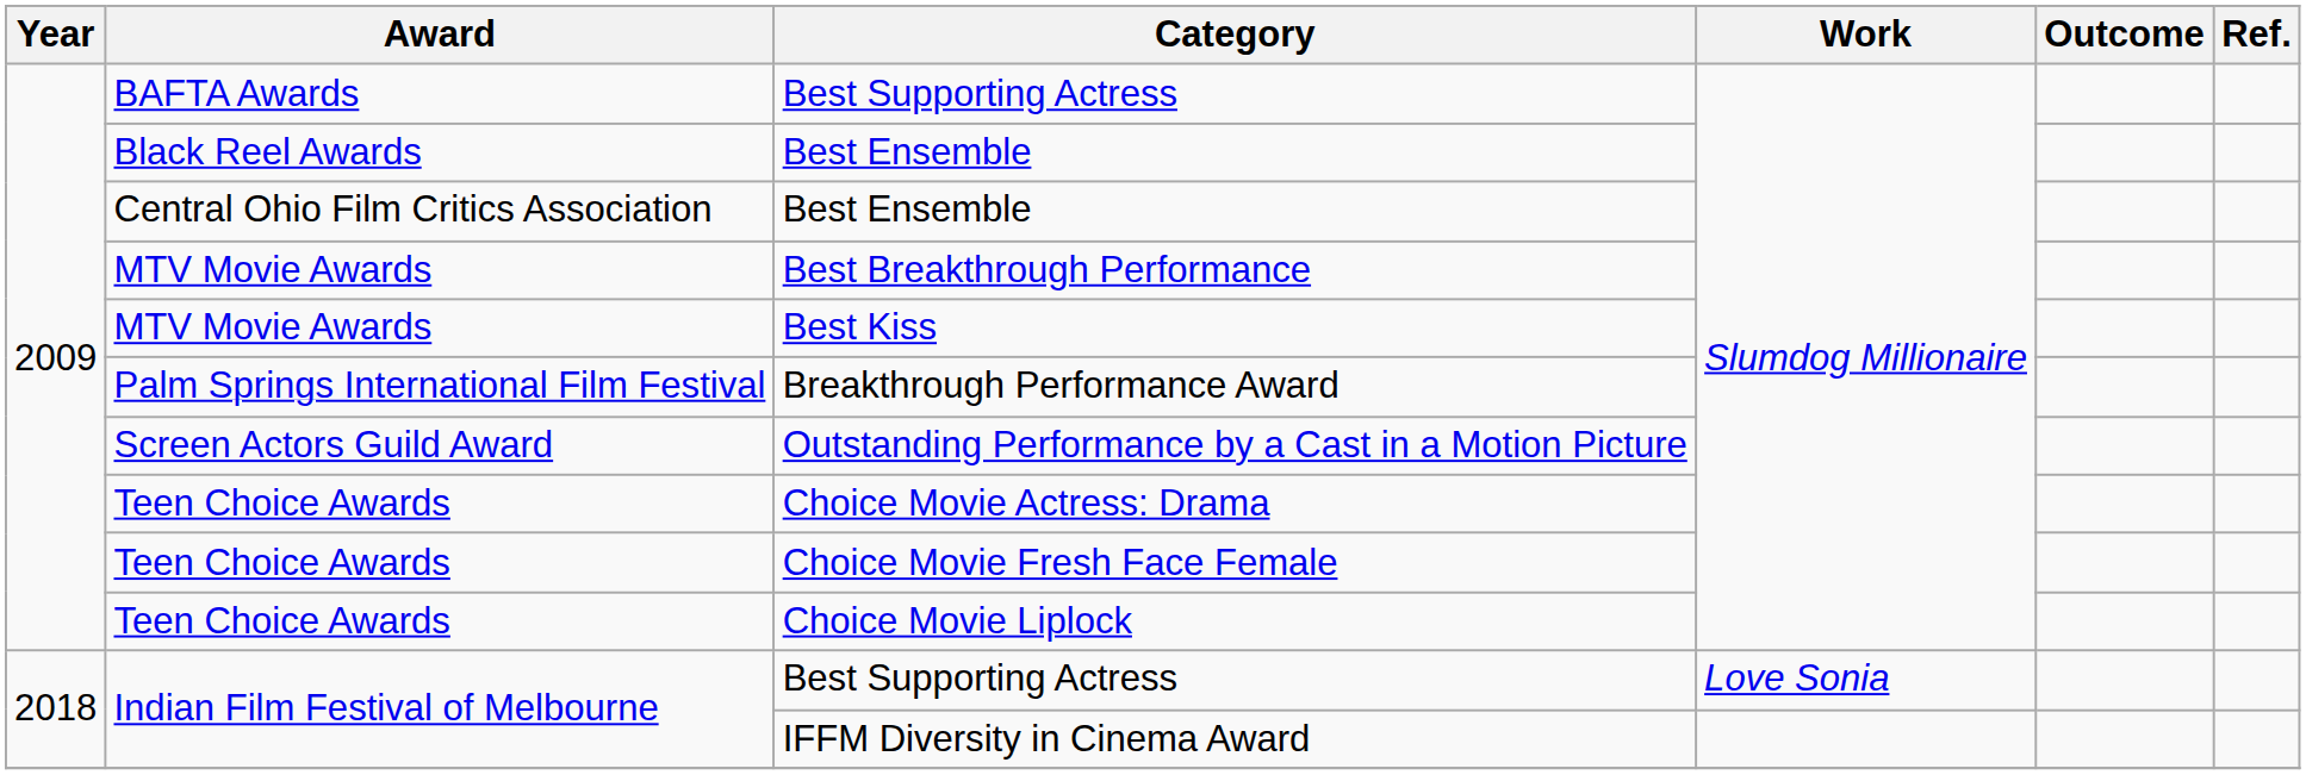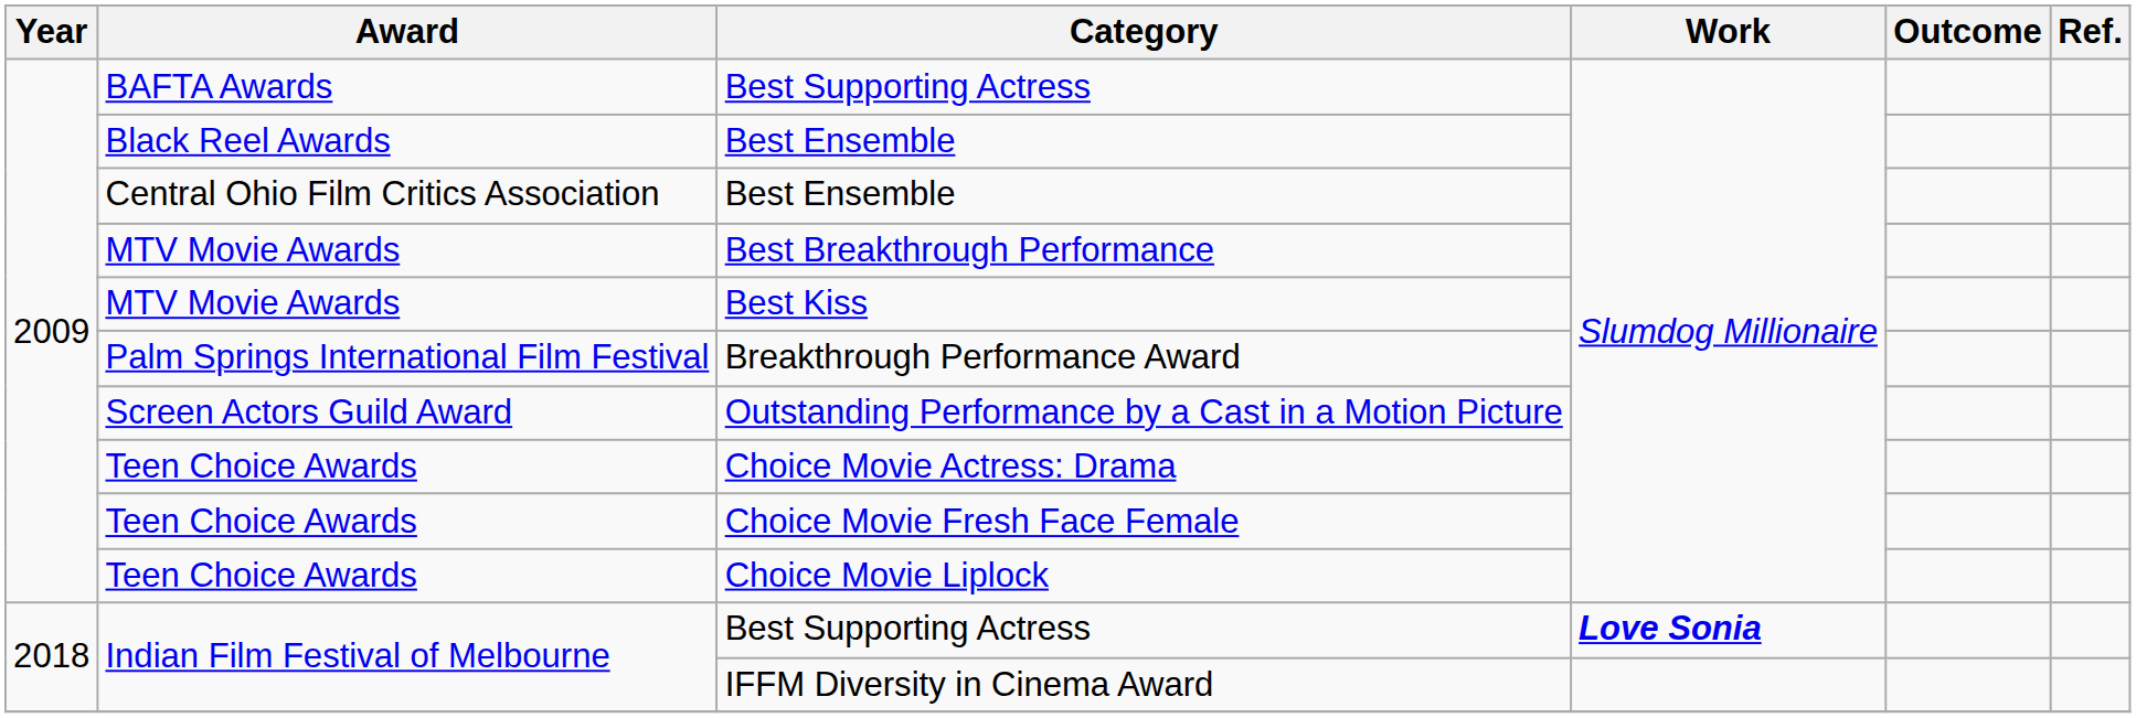Indian Film Festival of Melbourne / Best Supporting Actress | Work: normal -> bold
